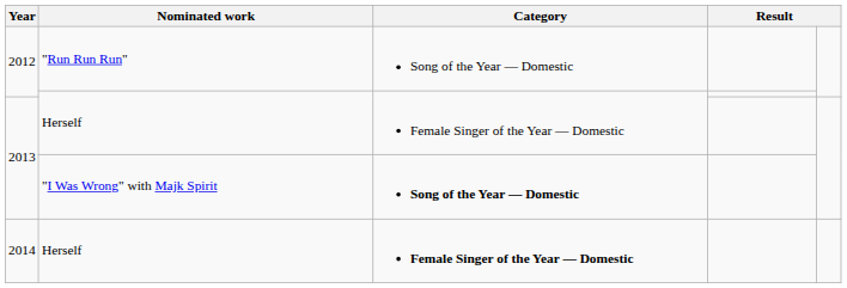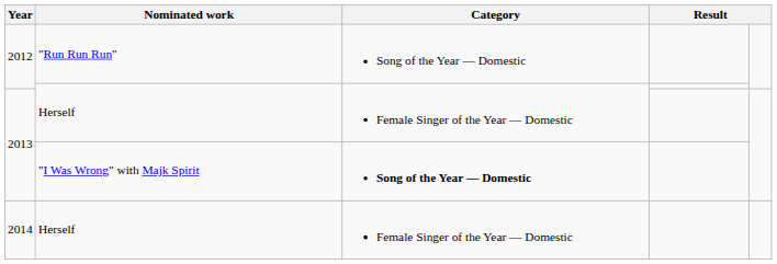2014 | Category: bold -> normal
